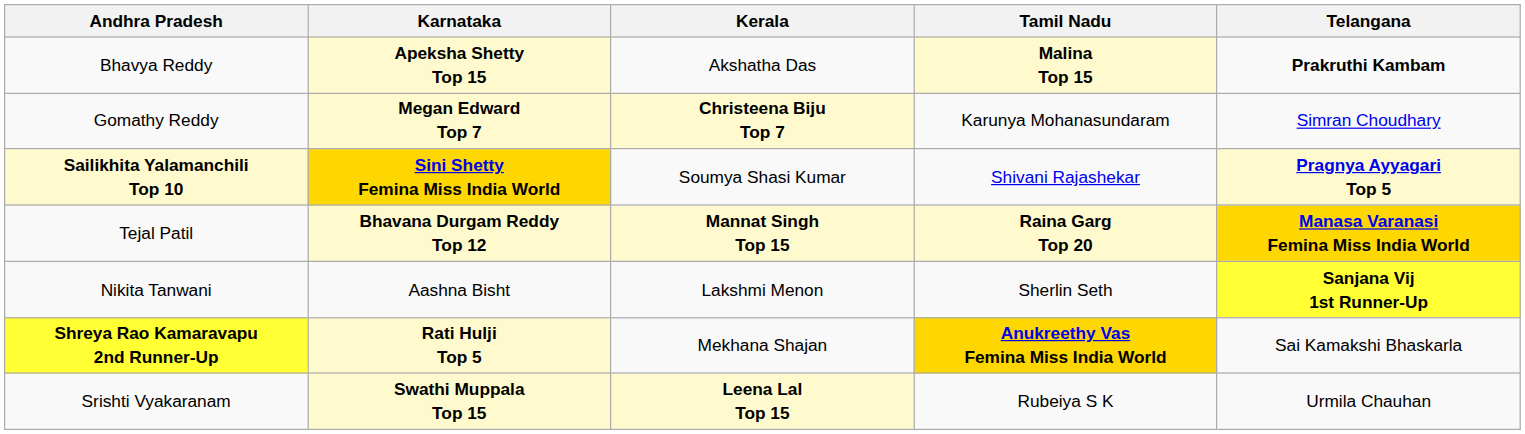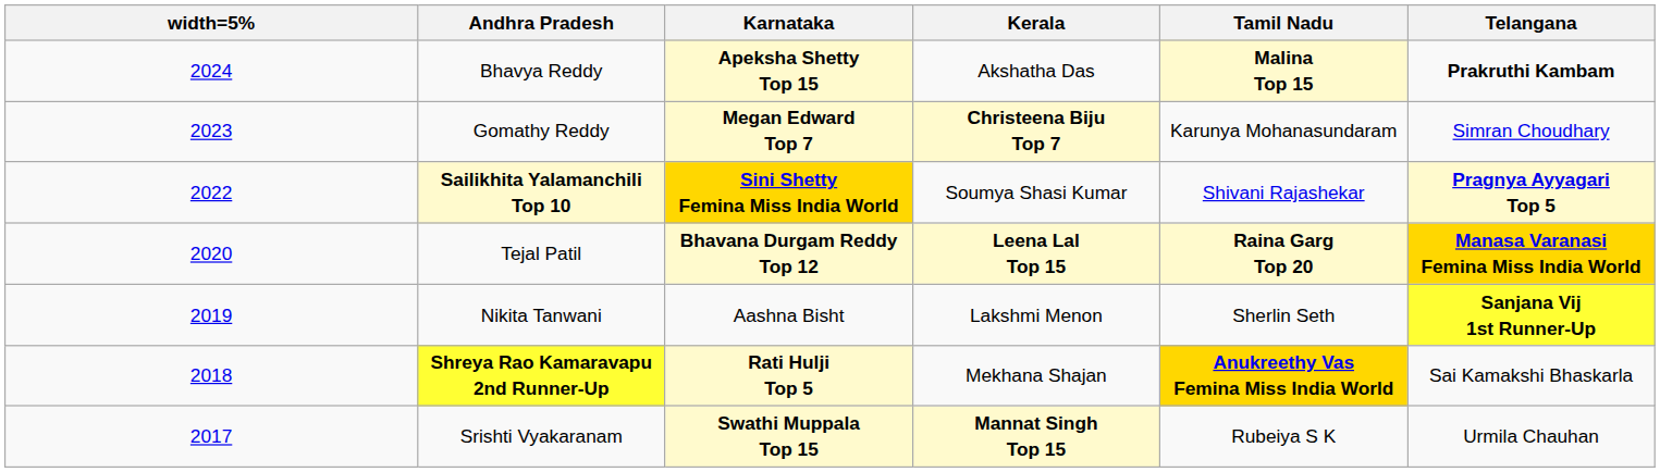+ column: width=5% | 2024 | 2023 | 2022 | 2020 | 2019 | 2018 | 2017
Tejal Patil | Kerala: Mannat Singh Top 15 -> Leena Lal Top 15
Srishti Vyakaranam | Kerala: Leena Lal Top 15 -> Mannat Singh Top 15
